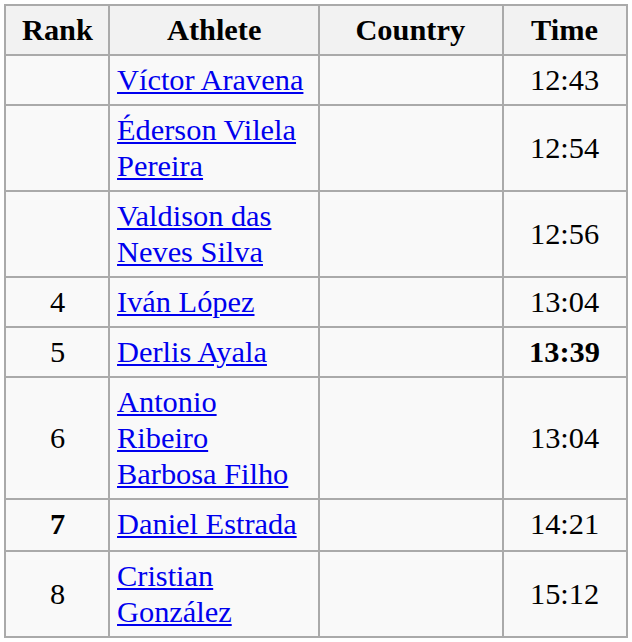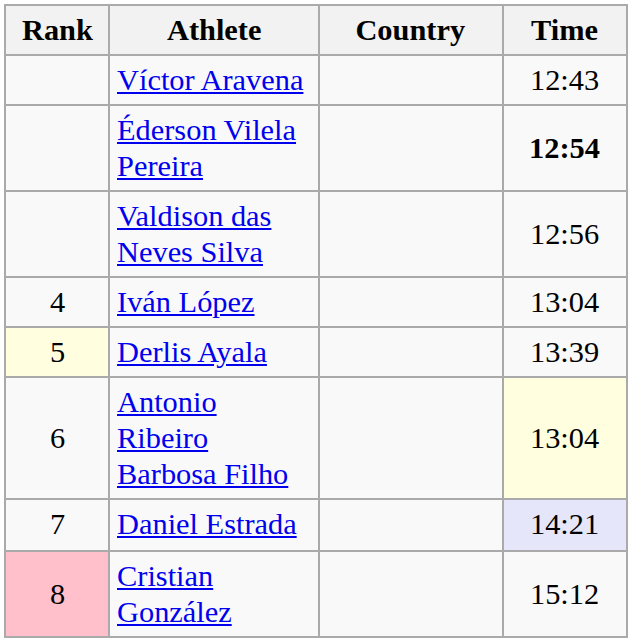Éderson Vilela Pereira | Time: normal -> bold
Derlis Ayala | Rank: no background -> lightyellow background
Derlis Ayala | Time: bold -> normal
Antonio Ribeiro Barbosa Filho | Time: no background -> lightyellow background
Daniel Estrada | Rank: bold -> normal
Daniel Estrada | Time: no background -> lavender background
Cristian González | Rank: no background -> pink background
